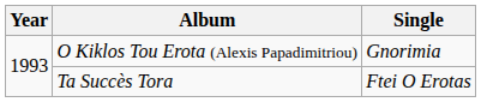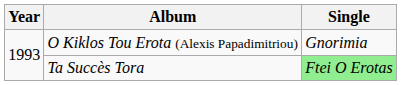Ta Succès Tora | Single: no background -> lightgreen background
